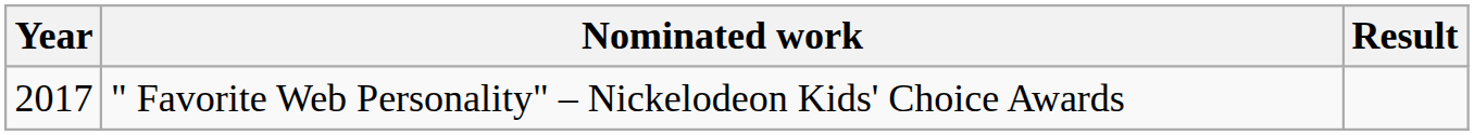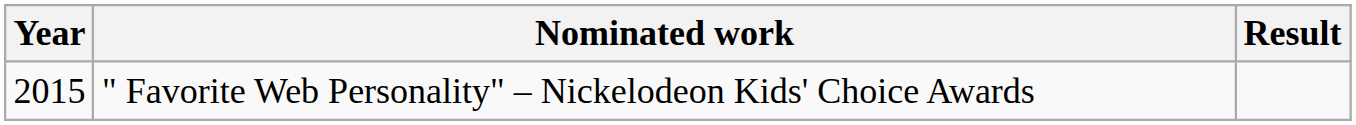row 2 | Year: 2017 -> 2015
